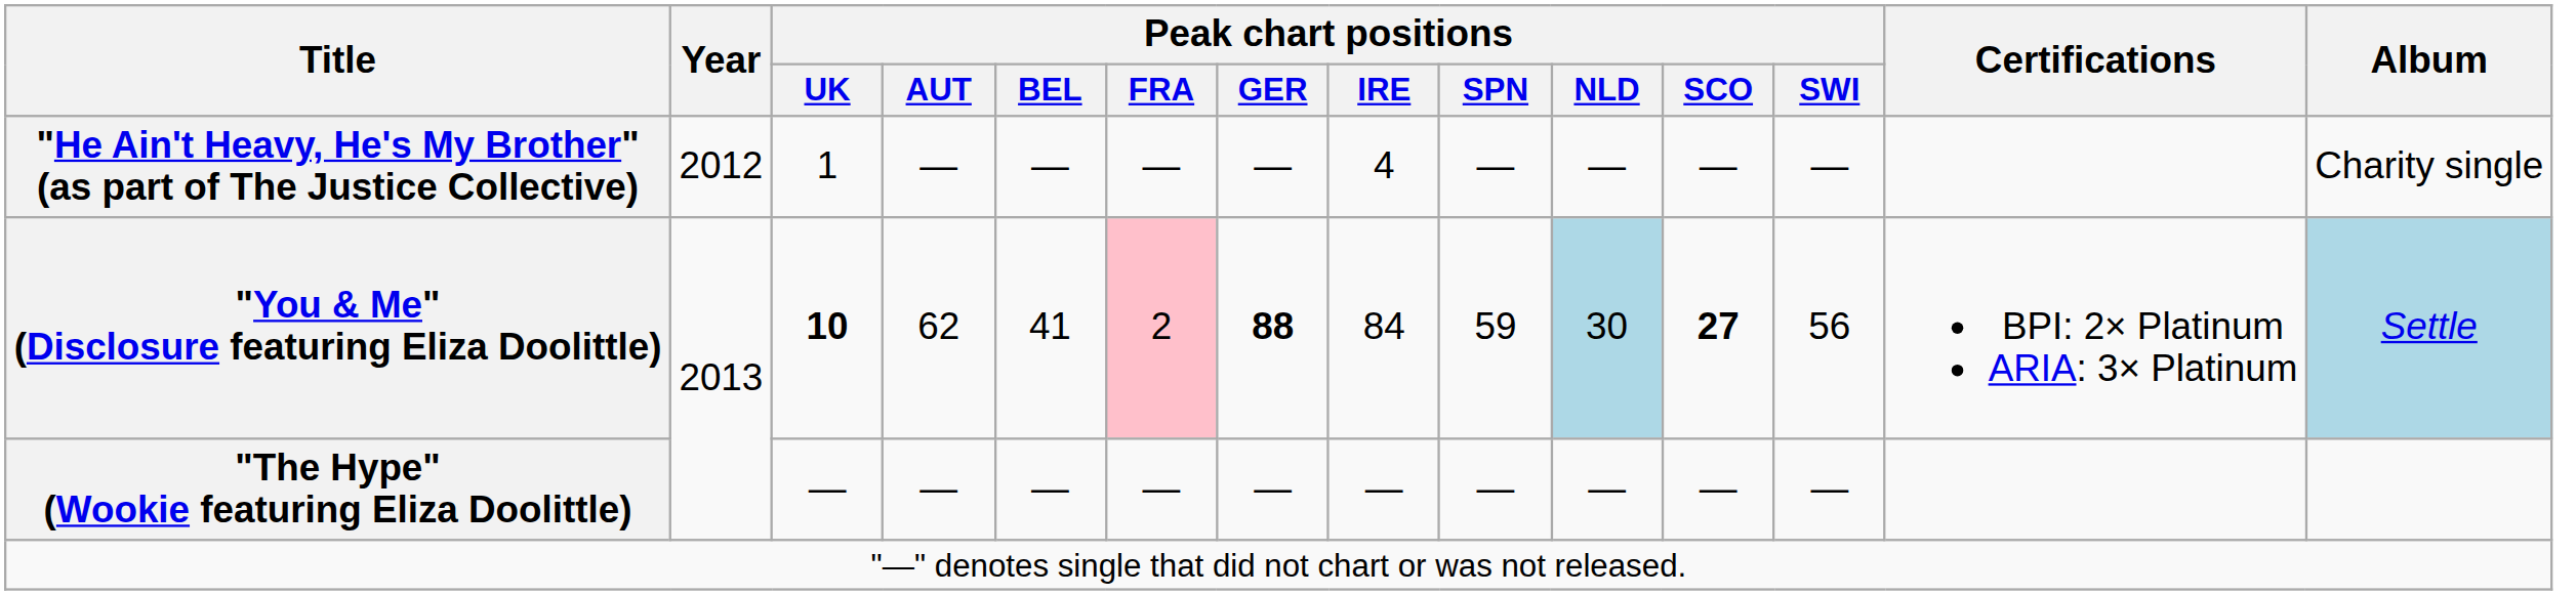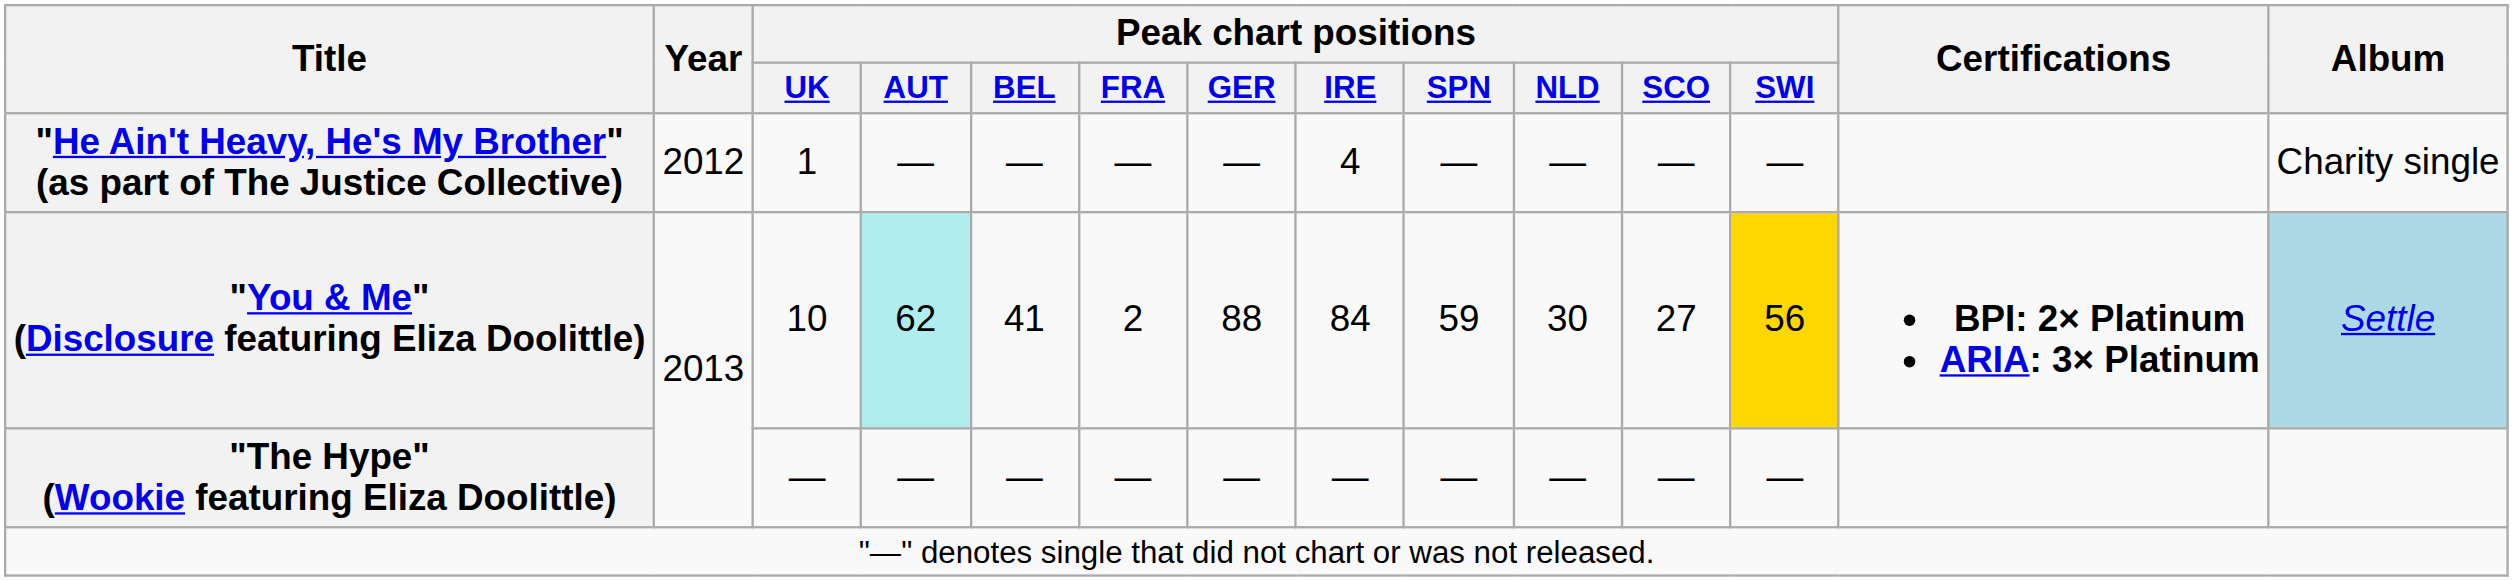"You & Me" (Disclosure featuring Eliza Doolittle) | Peak chart positions / UK: bold -> normal
"You & Me" (Disclosure featuring Eliza Doolittle) | Peak chart positions / AUT: no background -> paleturquoise background
"You & Me" (Disclosure featuring Eliza Doolittle) | Peak chart positions / FRA: pink background -> no background
"You & Me" (Disclosure featuring Eliza Doolittle) | Peak chart positions / GER: bold -> normal
"You & Me" (Disclosure featuring Eliza Doolittle) | Peak chart positions / NLD: lightblue background -> no background
"You & Me" (Disclosure featuring Eliza Doolittle) | Peak chart positions / SCO: bold -> normal
"You & Me" (Disclosure featuring Eliza Doolittle) | Peak chart positions / SWI: no background -> gold background
"You & Me" (Disclosure featuring Eliza Doolittle) | Certifications: normal -> bold
